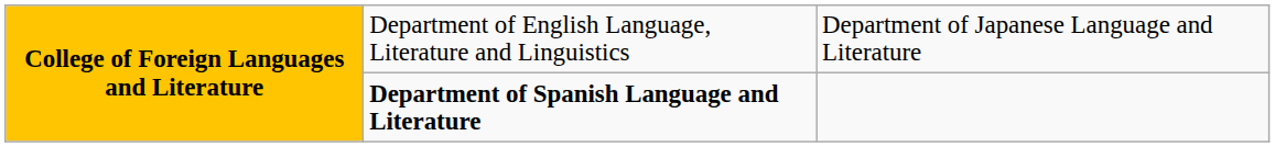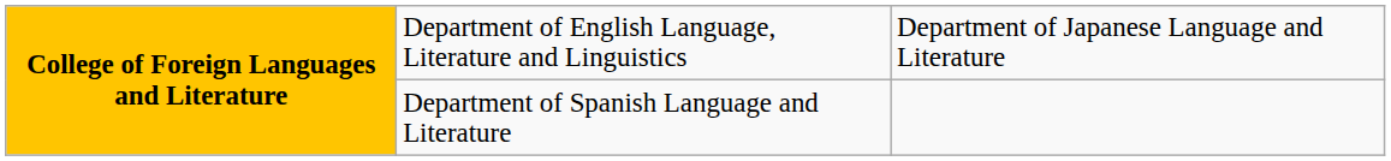row 2 | column 2: bold -> normal
